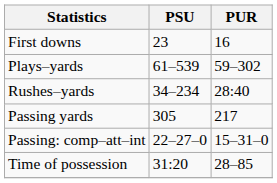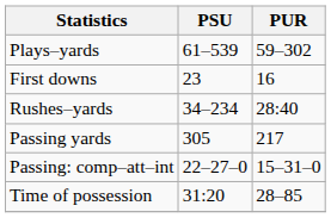rows swapped: First downs <-> Plays–yards
